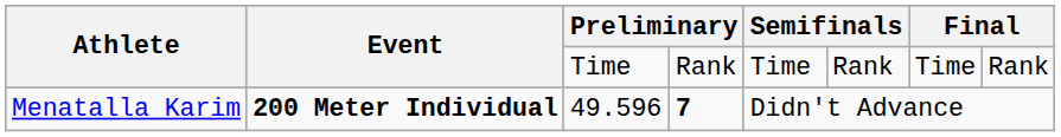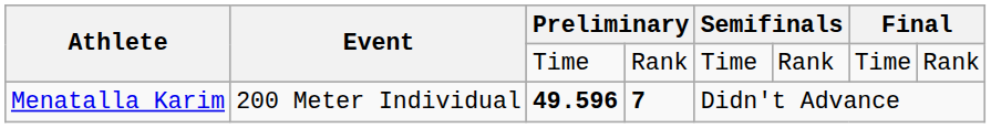Menatalla Karim | Event: bold -> normal
Menatalla Karim | column 3: normal -> bold
